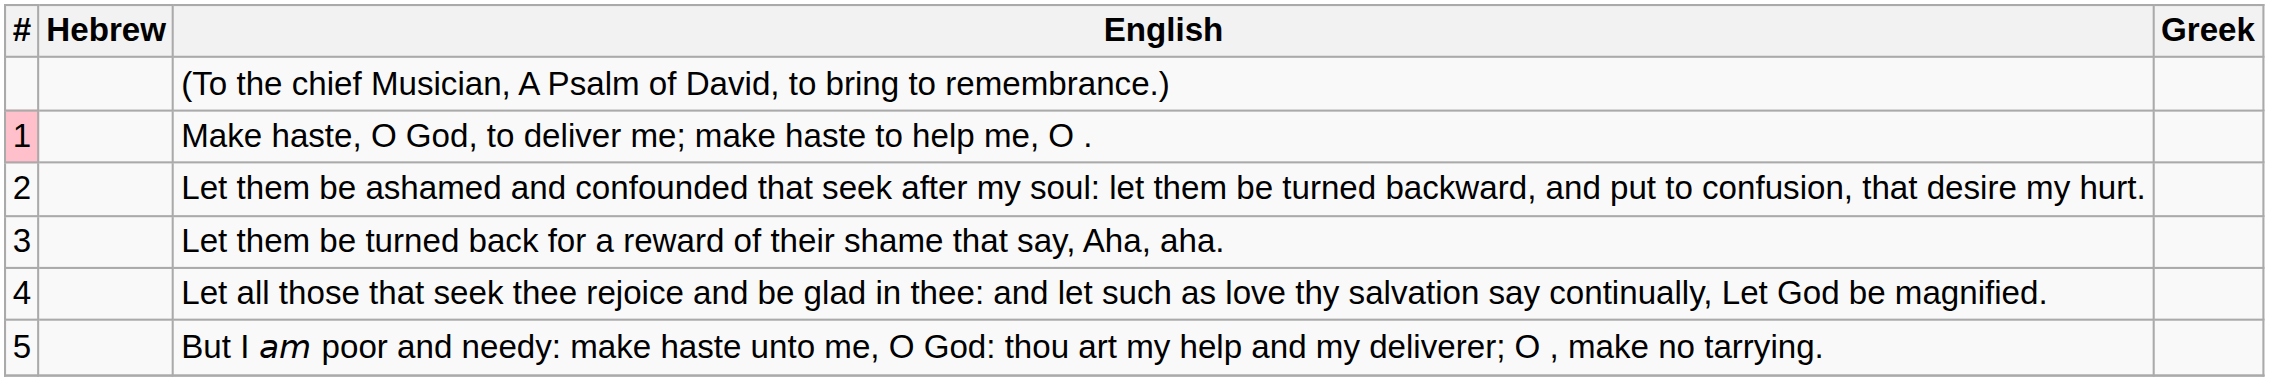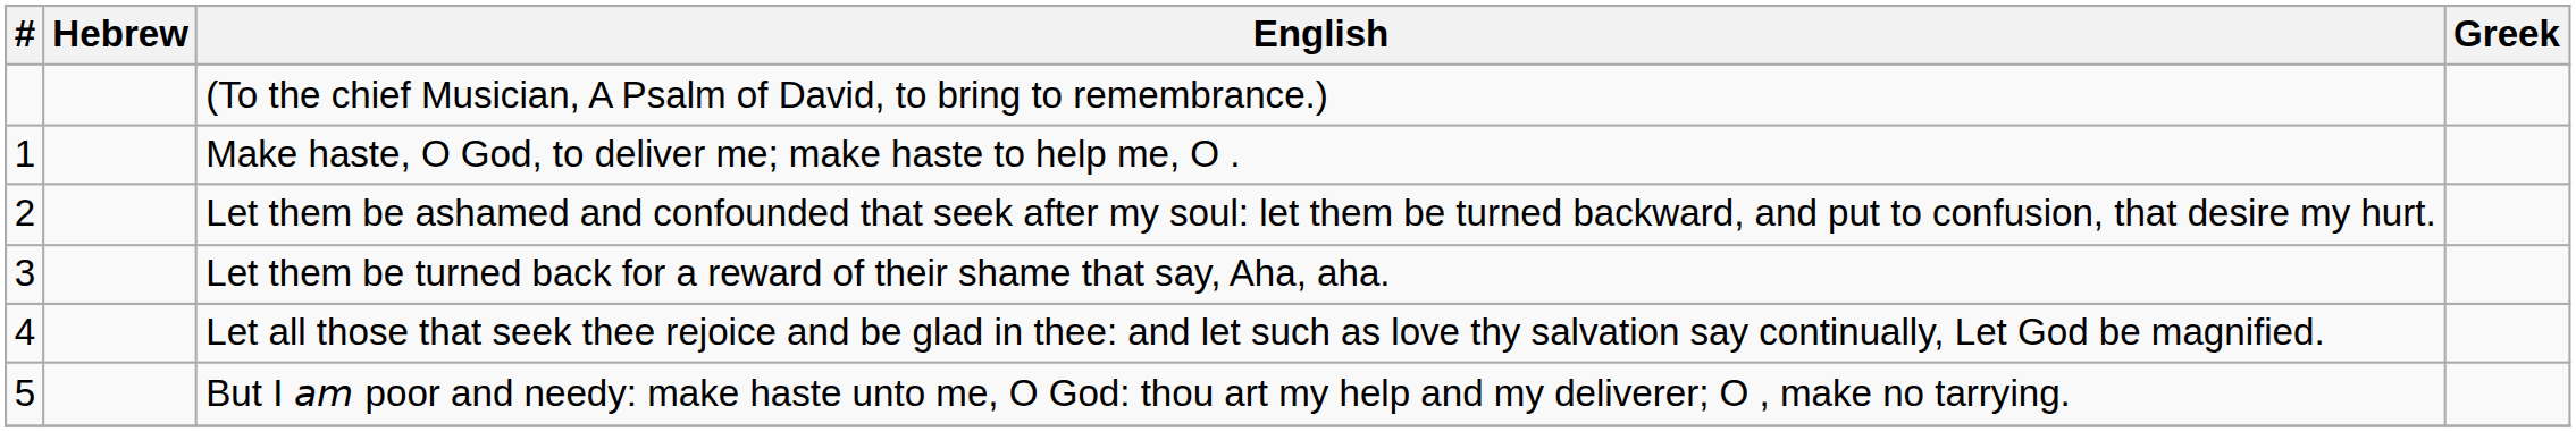Make haste, O God, to deliver me; make haste to help me, O . | #: pink background -> no background
